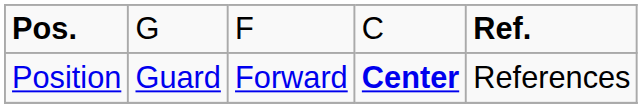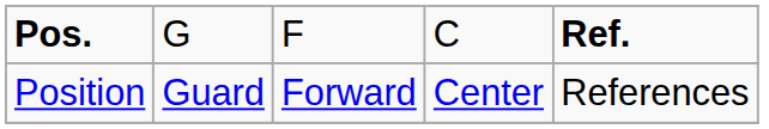Position | column 4: bold -> normal
